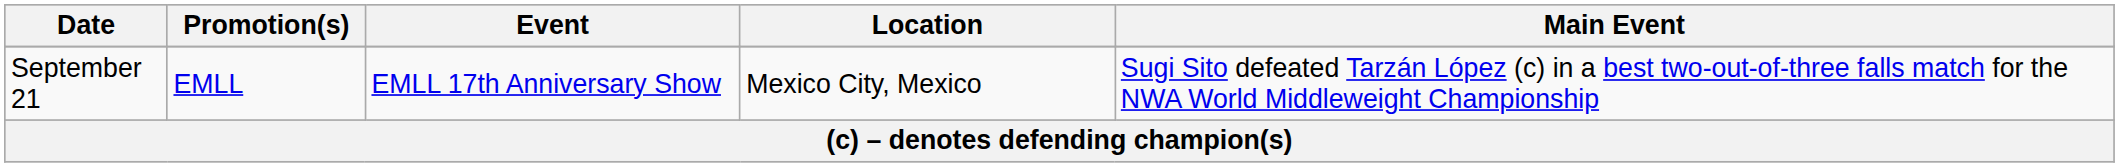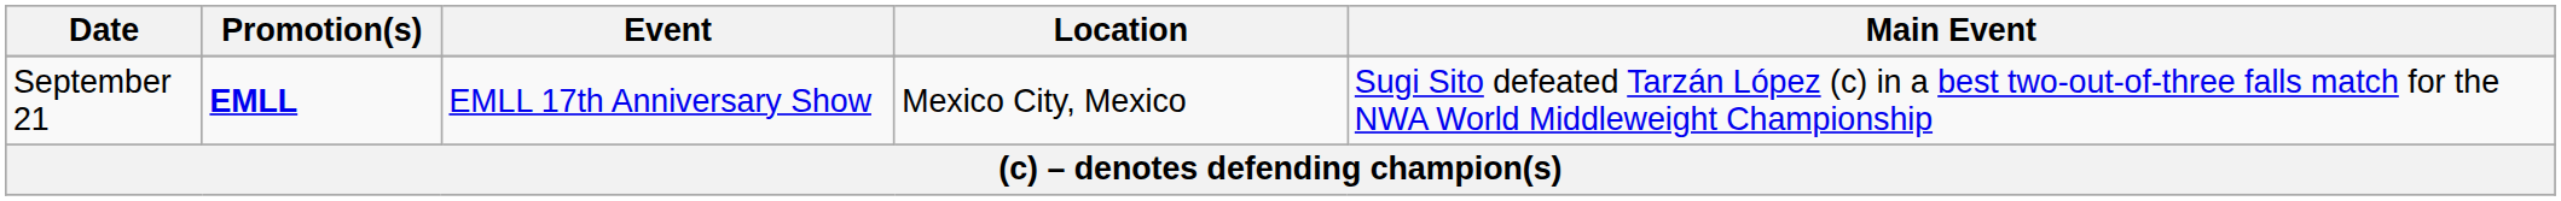September 21 | Promotion(s): normal -> bold
